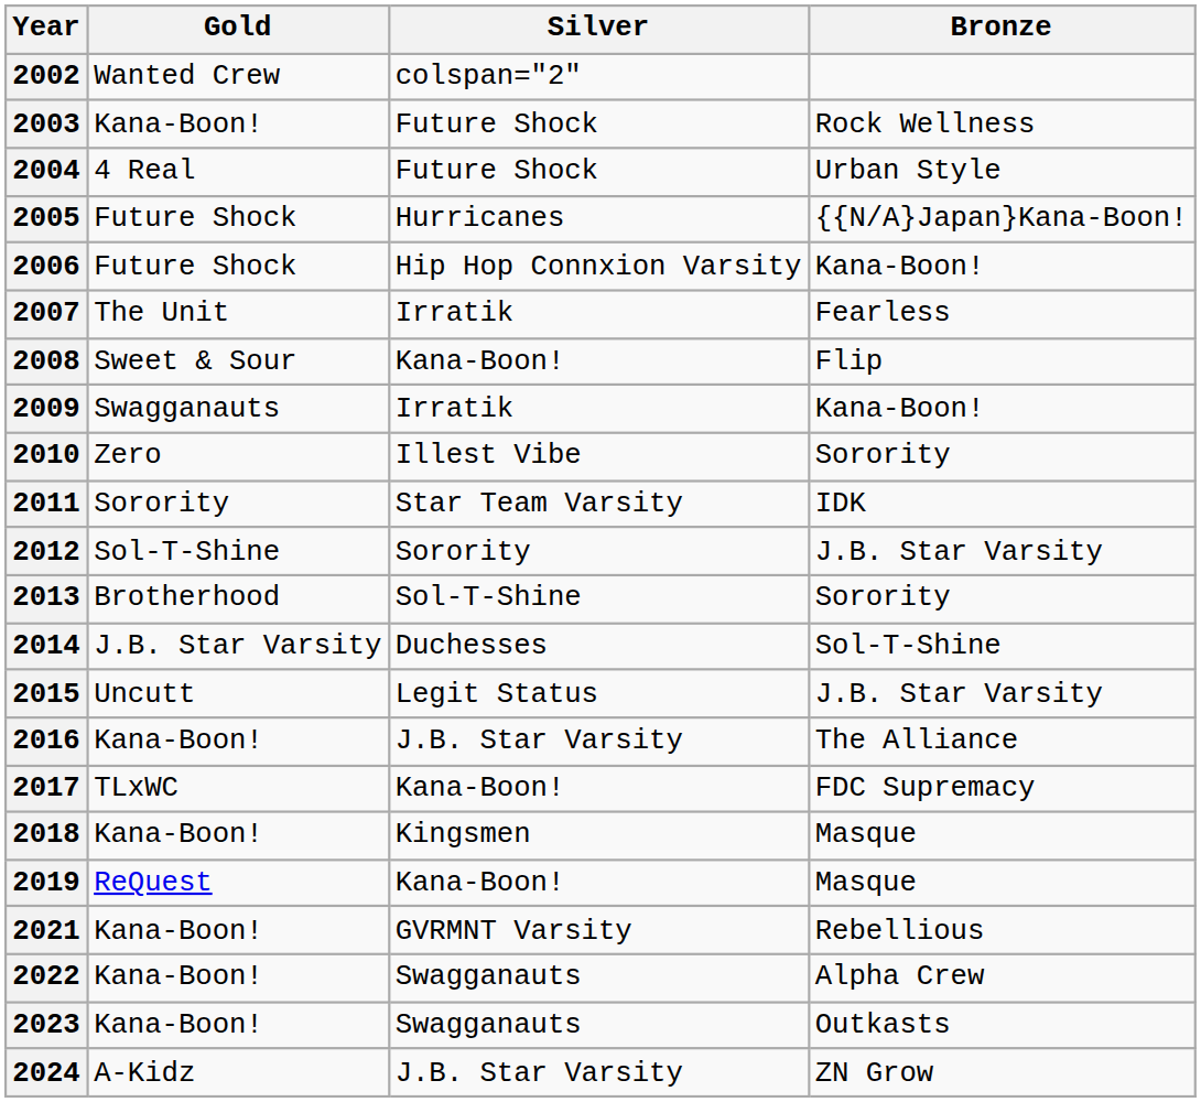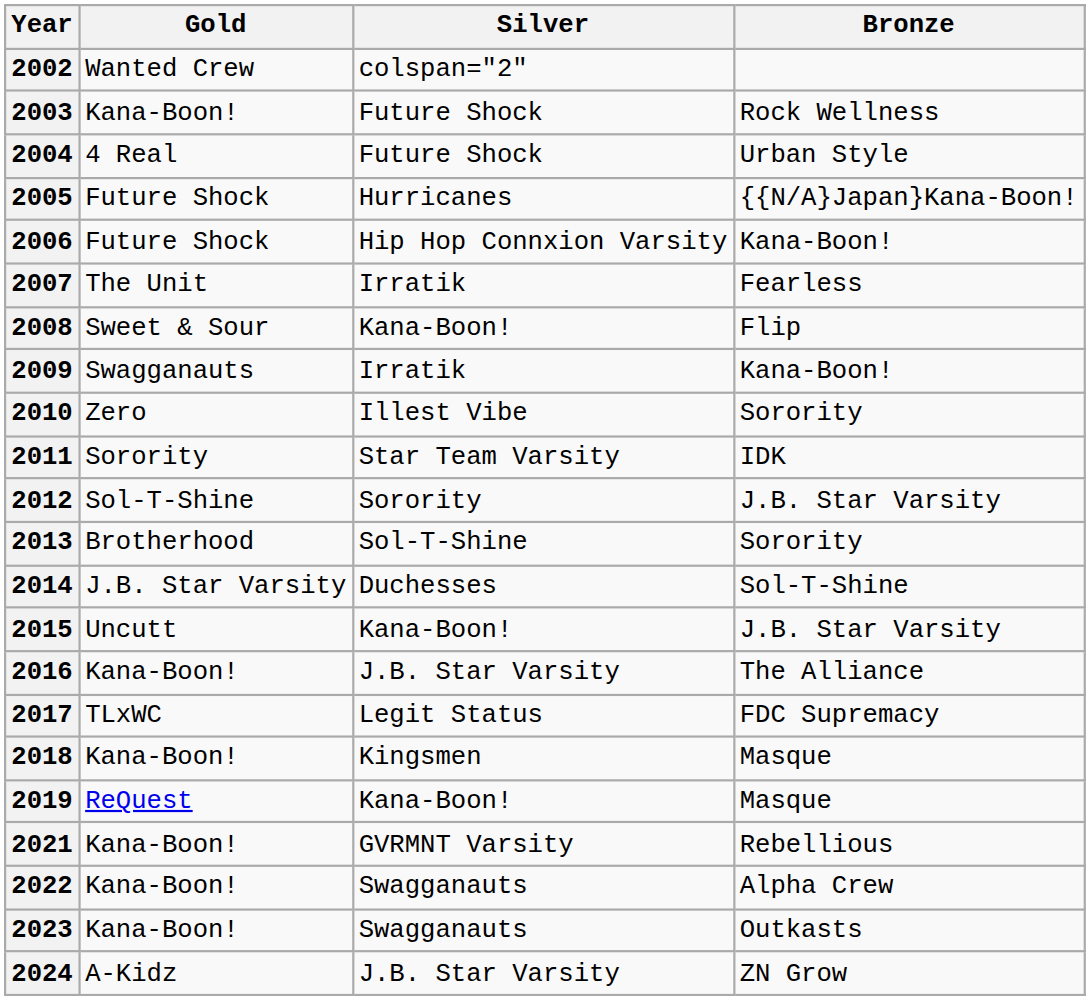2015 | Silver: Legit Status -> Kana-Boon!
2017 | Silver: Kana-Boon! -> Legit Status
